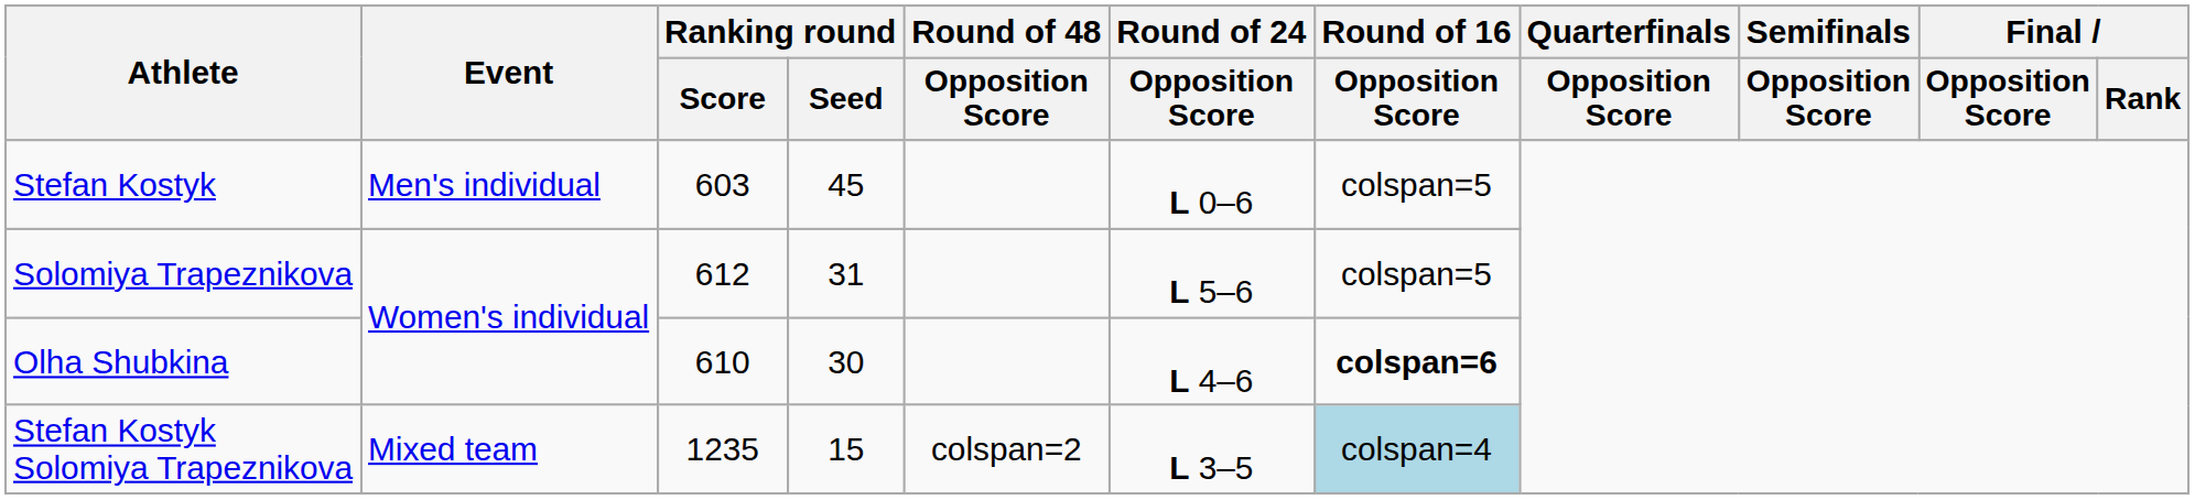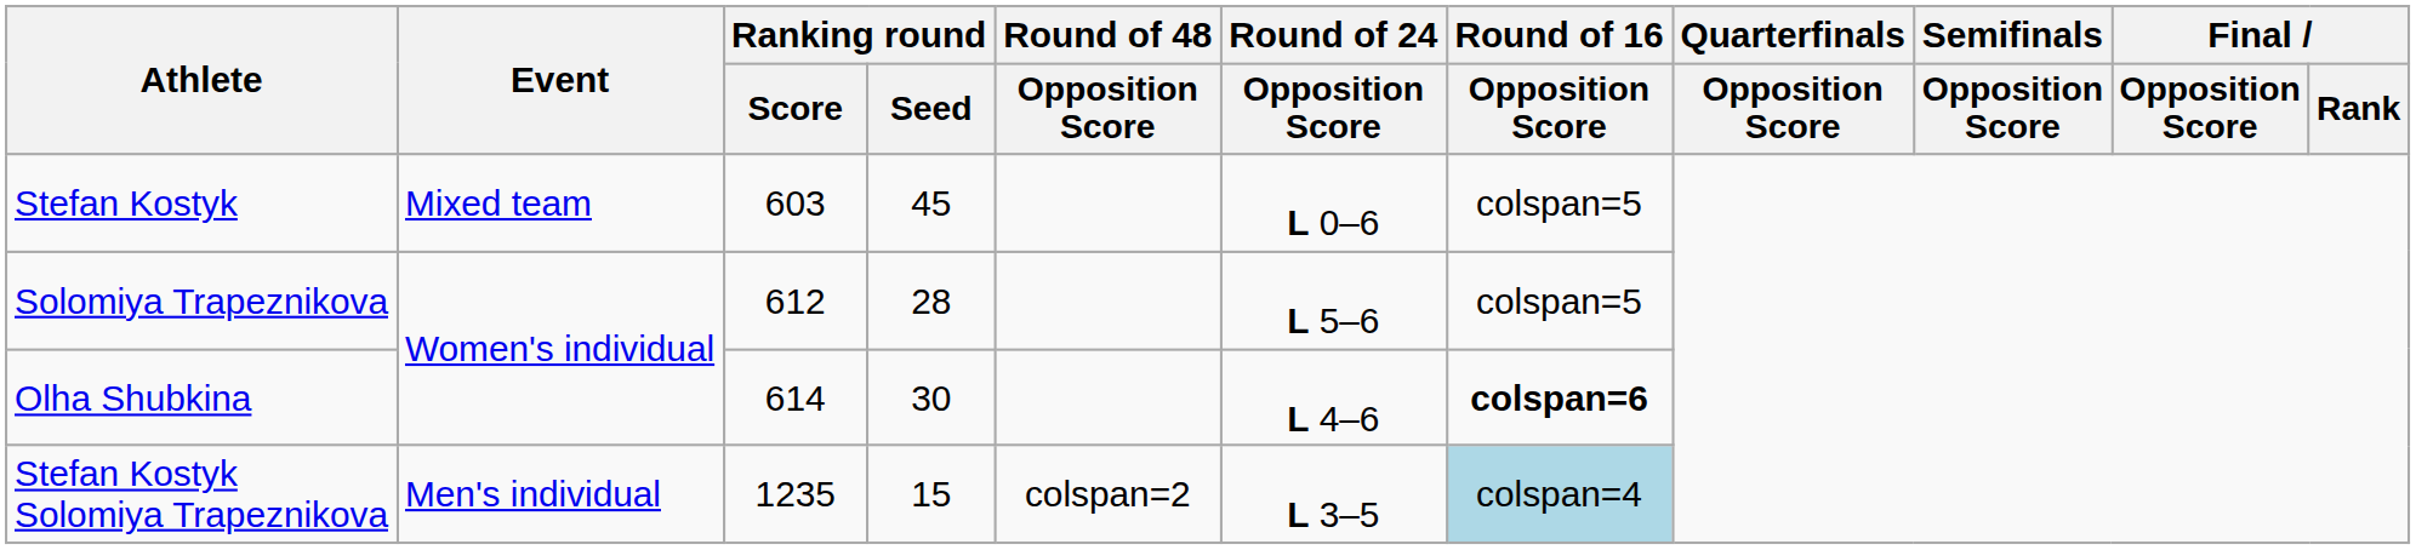Stefan Kostyk | Event: Men's individual -> Mixed team
Solomiya Trapeznikova | Ranking round / Seed: 31 -> 28
Olha Shubkina | Ranking round / Score: 610 -> 614
Stefan Kostyk Solomiya Trapeznikova | Event: Mixed team -> Men's individual
